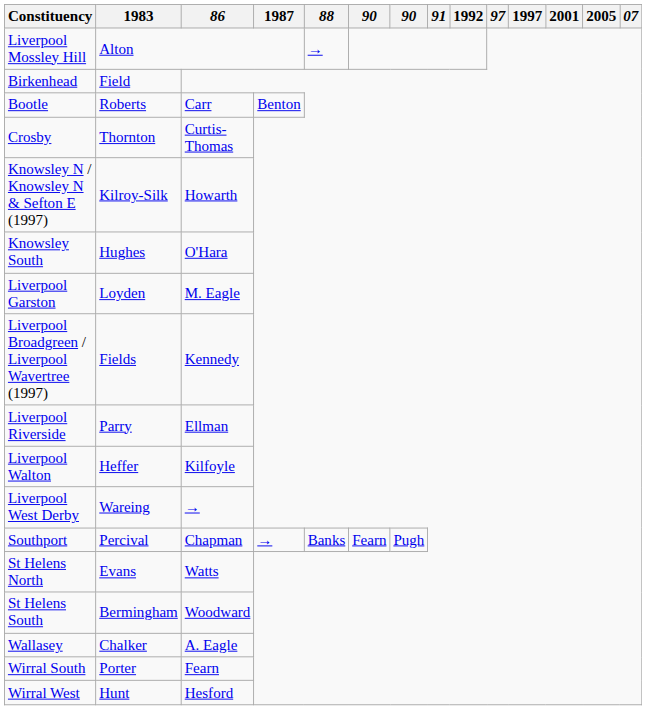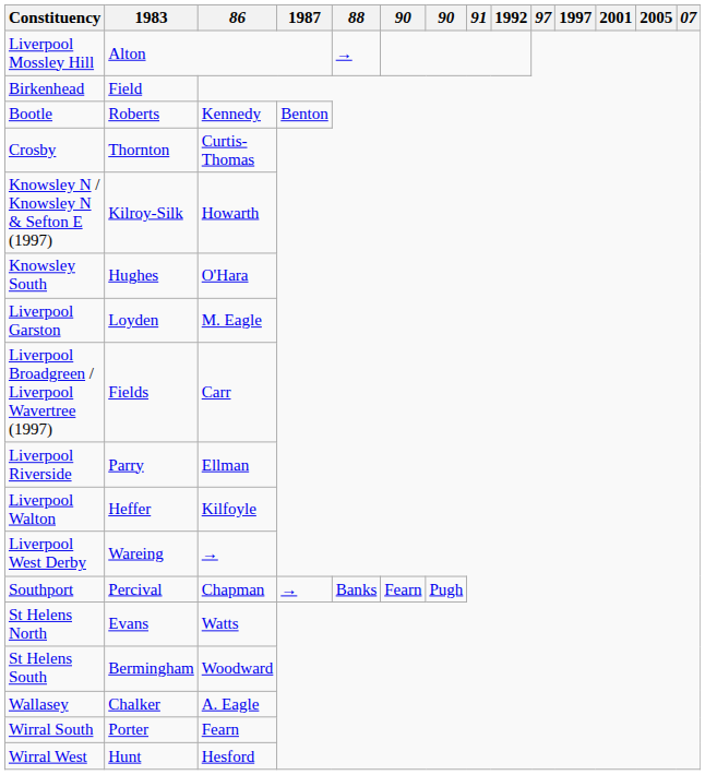Bootle | 86: Carr -> Kennedy
Liverpool Broadgreen / Liverpool Wavertree (1997) | 86: Kennedy -> Carr
